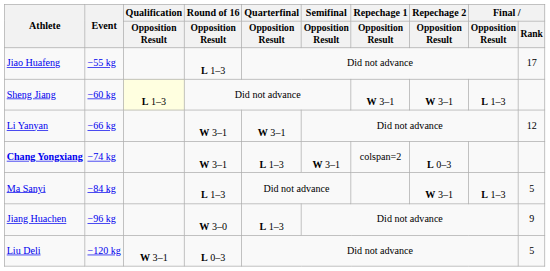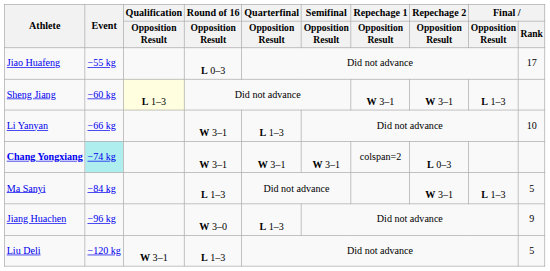Jiao Huafeng | Round of 16 / Opposition Result: L 1–3 -> L 0–3
Li Yanyan | Quarterfinal / Opposition Result: W 3–1 -> L 1–3
Li Yanyan | Final / Rank: 12 -> 10
Chang Yongxiang | Event: no background -> paleturquoise background
Chang Yongxiang | Quarterfinal / Opposition Result: L 1–3 -> W 3–1
Liu Deli | Round of 16 / Opposition Result: L 0–3 -> L 1–3
